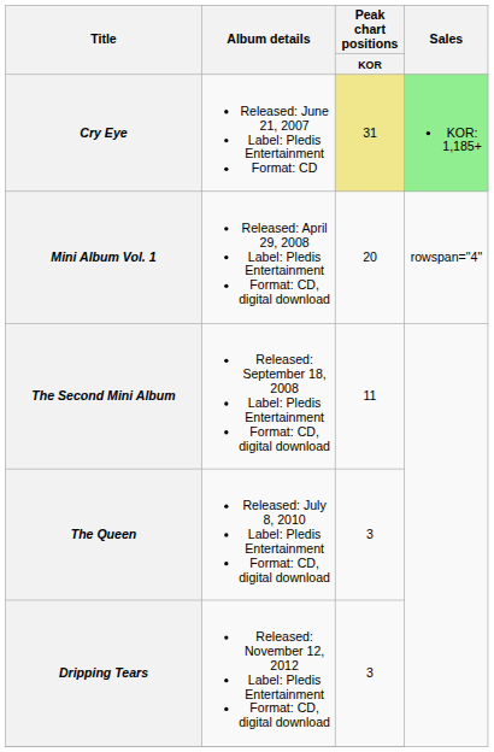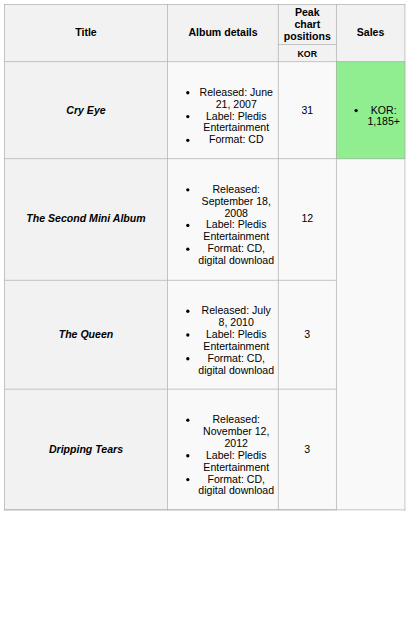Cry Eye | Peak chart positions / KOR: khaki background -> no background
- row: Mini Album Vol. 1 | Released: April 29, 2008 Label: Pledis Entertainment Format: CD, digital download | 20 | rowspan="4"
The Second Mini Album | Peak chart positions / KOR: 11 -> 12
